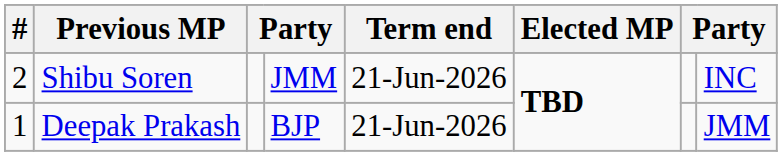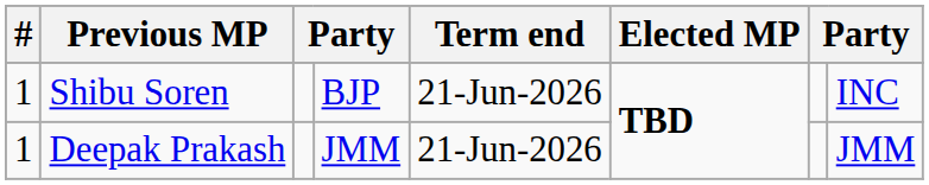Shibu Soren | #: 2 -> 1
Shibu Soren | column 4: JMM -> BJP
Deepak Prakash | column 4: BJP -> JMM
